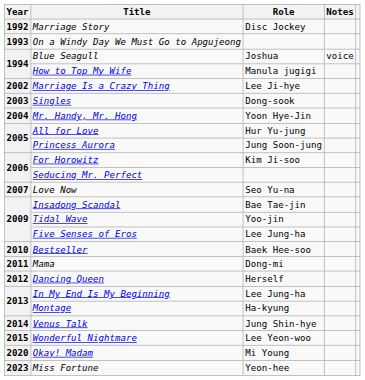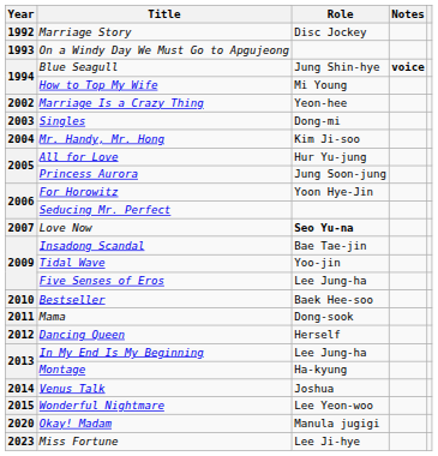Blue Seagull | Role: Joshua -> Jung Shin-hye
Blue Seagull | Notes: normal -> bold
How to Top My Wife | Role: Manula jugigi -> Mi Young
Marriage Is a Crazy Thing | Role: Lee Ji-hye -> Yeon-hee
Singles | Role: Dong-sook -> Dong-mi
Mr. Handy, Mr. Hong | Role: Yoon Hye-Jin -> Kim Ji-soo
For Horowitz | Role: Kim Ji-soo -> Yoon Hye-Jin
Love Now | Role: normal -> bold
Mama | Role: Dong-mi -> Dong-sook
Venus Talk | Role: Jung Shin-hye -> Joshua
Okay! Madam | Role: Mi Young -> Manula jugigi
Miss Fortune | Role: Yeon-hee -> Lee Ji-hye
